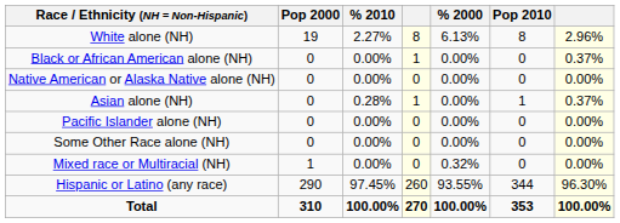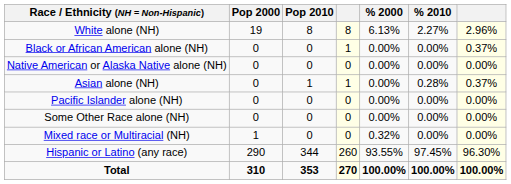columns swapped: Pop 2010 <-> % 2010
